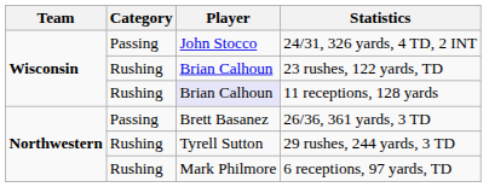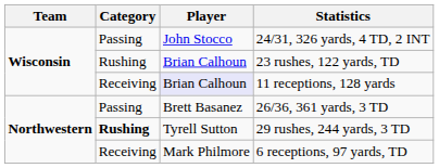11 receptions, 128 yards | Category: Rushing -> Receiving
29 rushes, 244 yards, 3 TD | Category: normal -> bold
6 receptions, 97 yards, TD | Category: Rushing -> Receiving
